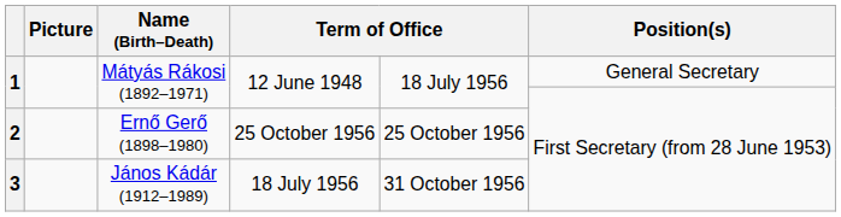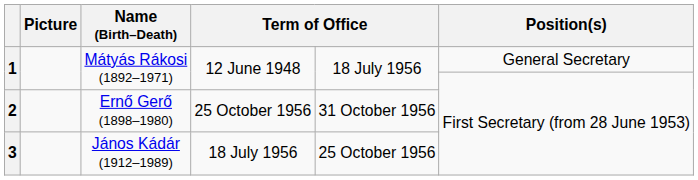2 | column 5: 25 October 1956 -> 31 October 1956
3 | column 5: 31 October 1956 -> 25 October 1956
